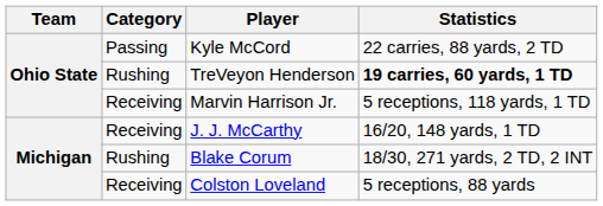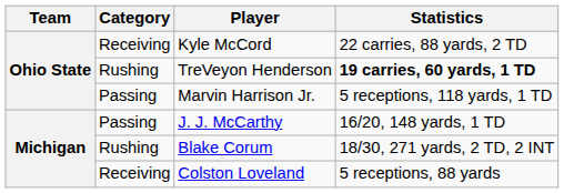Kyle McCord | Category: Passing -> Receiving
Marvin Harrison Jr. | Category: Receiving -> Passing
J. J. McCarthy | Category: Receiving -> Passing
